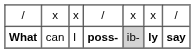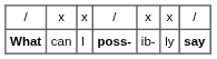What | column 5: lightgrey background -> no background
What | column 6: bold -> normal
